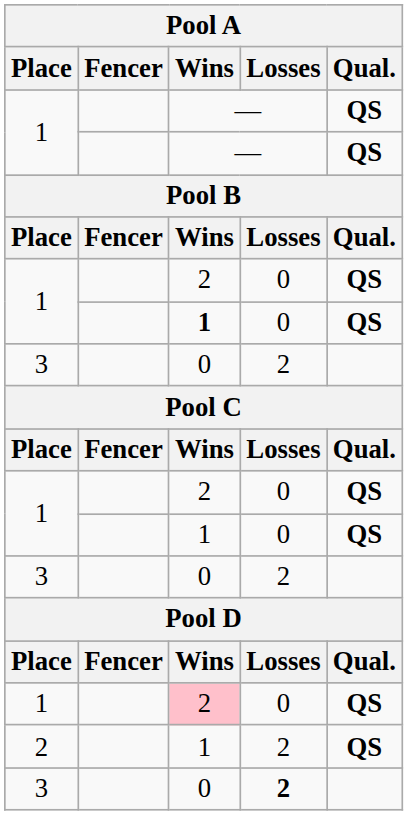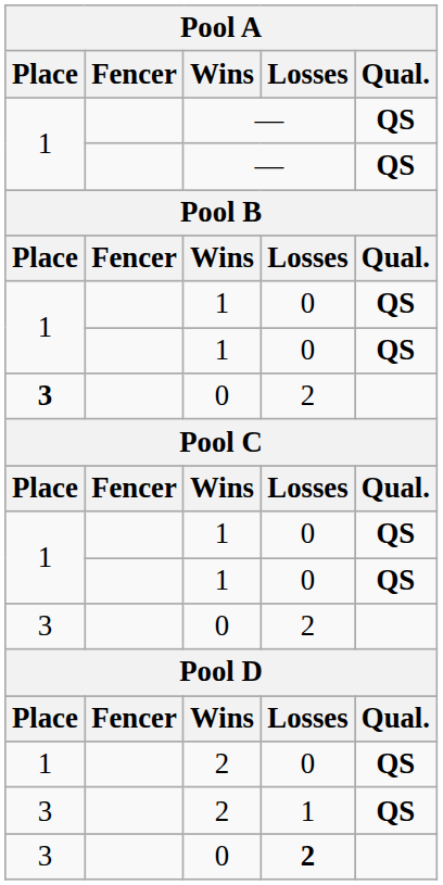row 7 | Wins: 2 -> 1
row 8 | Wins: bold -> normal
row 9 | Place: normal -> bold
row 12 | Wins: 2 -> 1
row 17 | Wins: pink background -> no background
row 18 | Place: 2 -> 3
row 18 | Wins: 1 -> 2
row 18 | Losses: 2 -> 1
